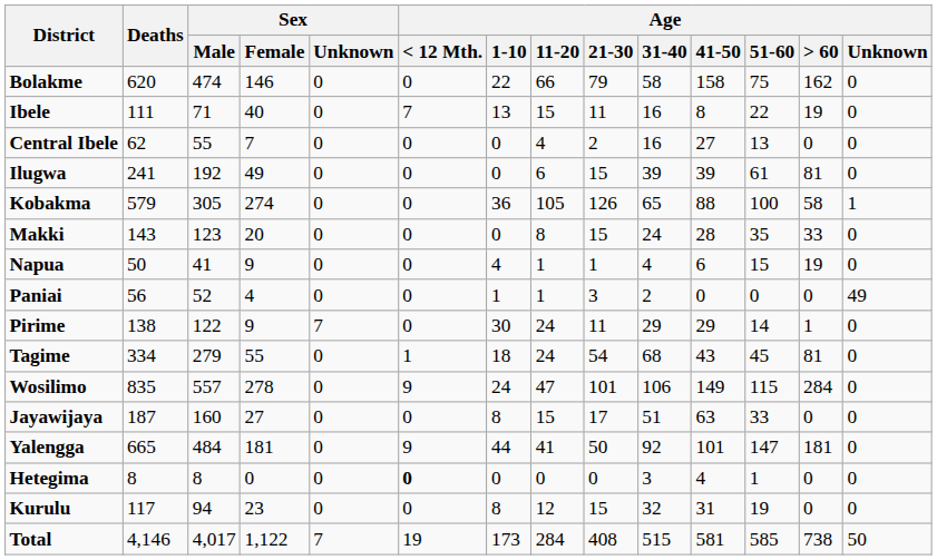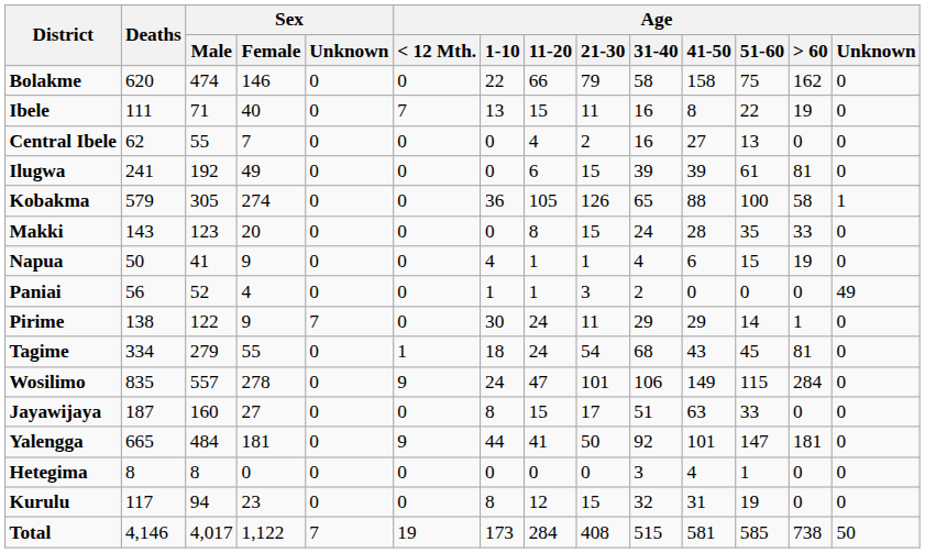Hetegima | Age / < 12 Mth.: bold -> normal
